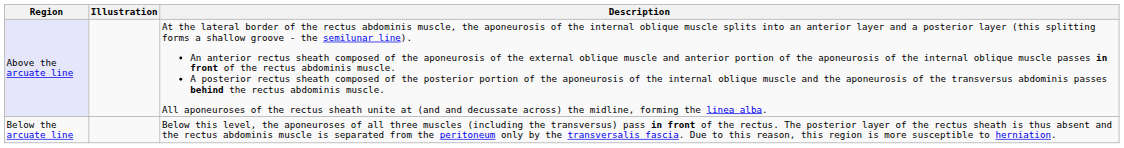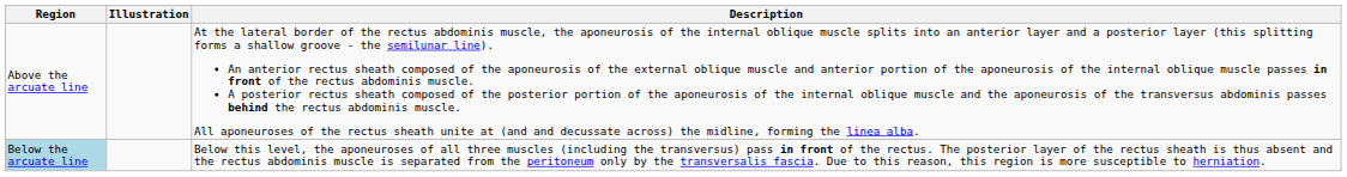row 2 | Region: lavender background -> no background
row 3 | Region: no background -> lightblue background
